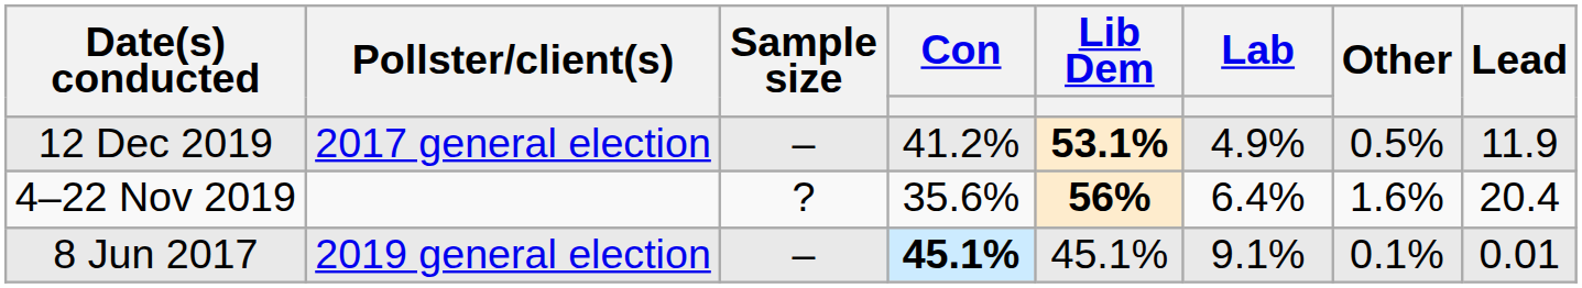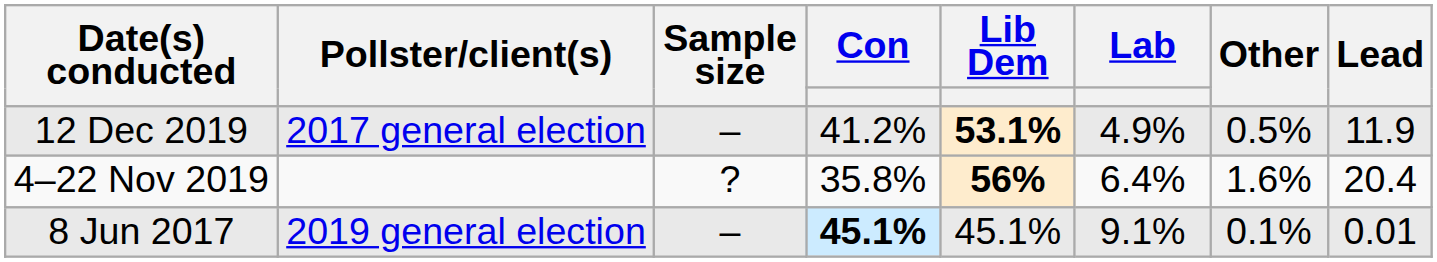4–22 Nov 2019 | Con: 35.6% -> 35.8%
